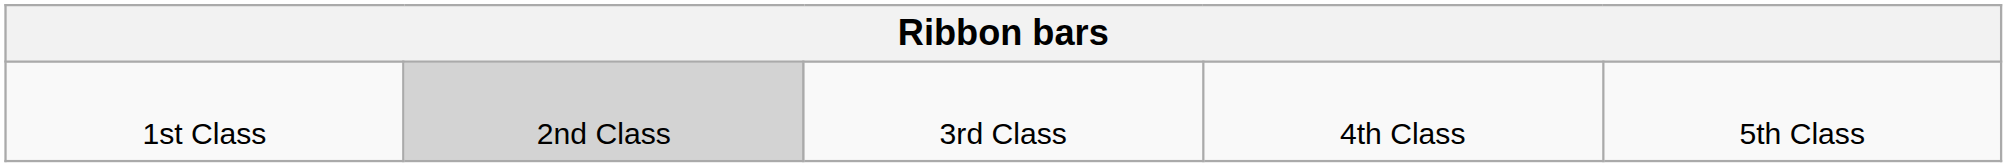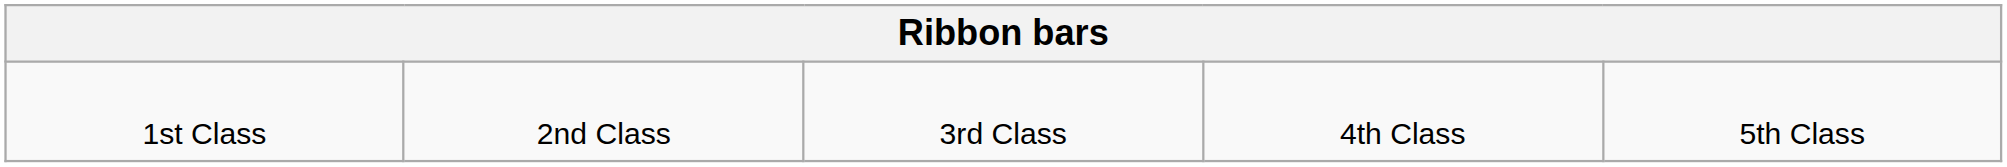1st Class | column 2: lightgrey background -> no background
